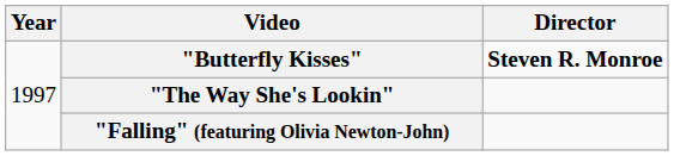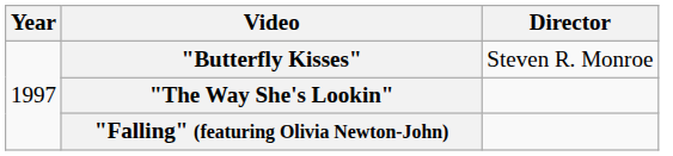"Butterfly Kisses" | Director: bold -> normal
